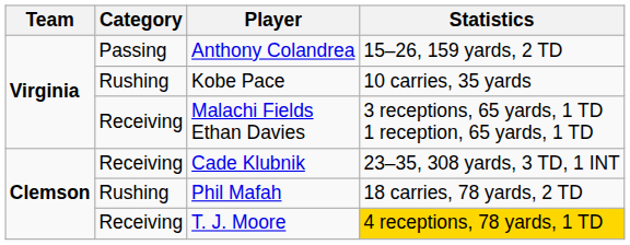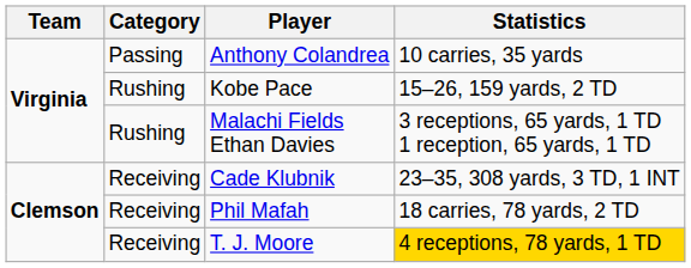Anthony Colandrea | Statistics: 15–26, 159 yards, 2 TD -> 10 carries, 35 yards
Kobe Pace | Statistics: 10 carries, 35 yards -> 15–26, 159 yards, 2 TD
Malachi Fields Ethan Davies | Category: Receiving -> Rushing
Phil Mafah | Category: Rushing -> Receiving
